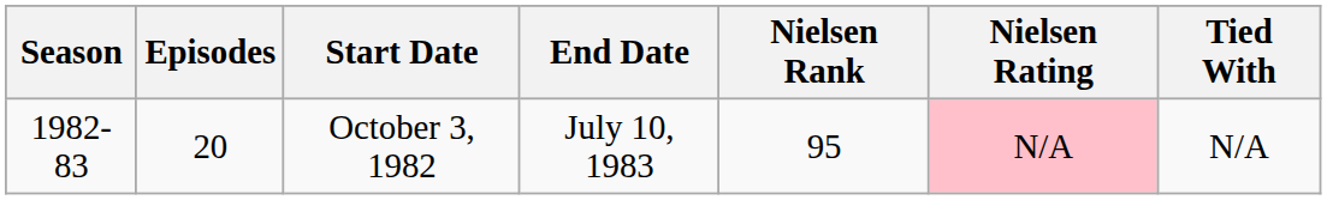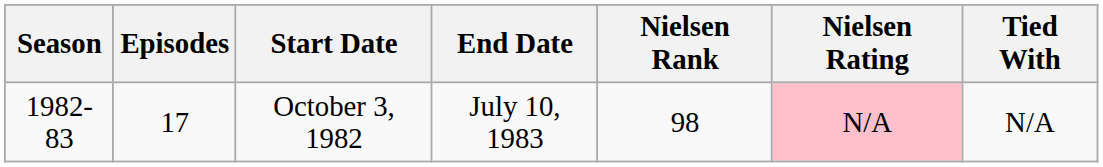October 3, 1982 | Episodes: 20 -> 17
October 3, 1982 | Nielsen Rank: 95 -> 98
